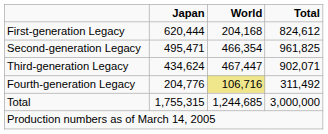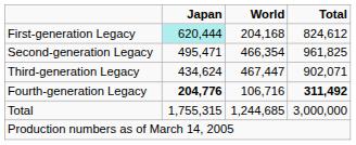First-generation Legacy | Japan: no background -> paleturquoise background
Fourth-generation Legacy | Japan: normal -> bold
Fourth-generation Legacy | World: khaki background -> no background
Fourth-generation Legacy | Total: normal -> bold
